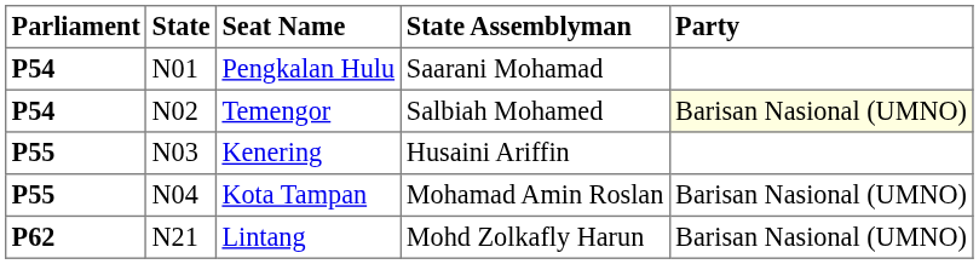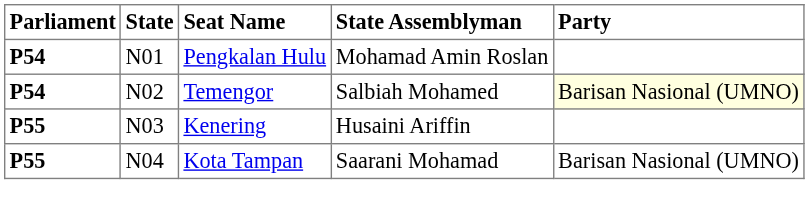Pengkalan Hulu | State Assemblyman: Saarani Mohamad -> Mohamad Amin Roslan
Kota Tampan | State Assemblyman: Mohamad Amin Roslan -> Saarani Mohamad
- row: P62 | N21 | Lintang | Mohd Zolkafly Harun | Barisan Nasional (UMNO)
